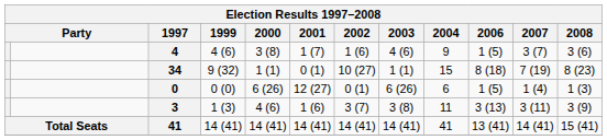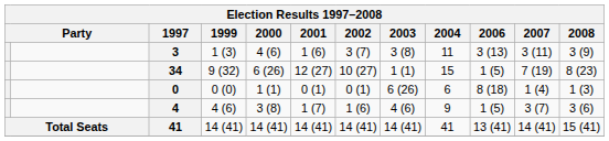rows swapped: 4 <-> 3
34 | 2000: 1 (1) -> 6 (26)
34 | 2001: 0 (1) -> 12 (27)
34 | 2006: 8 (18) -> 1 (5)
0 | 2000: 6 (26) -> 1 (1)
0 | 2001: 12 (27) -> 0 (1)
0 | 2006: 1 (5) -> 8 (18)
